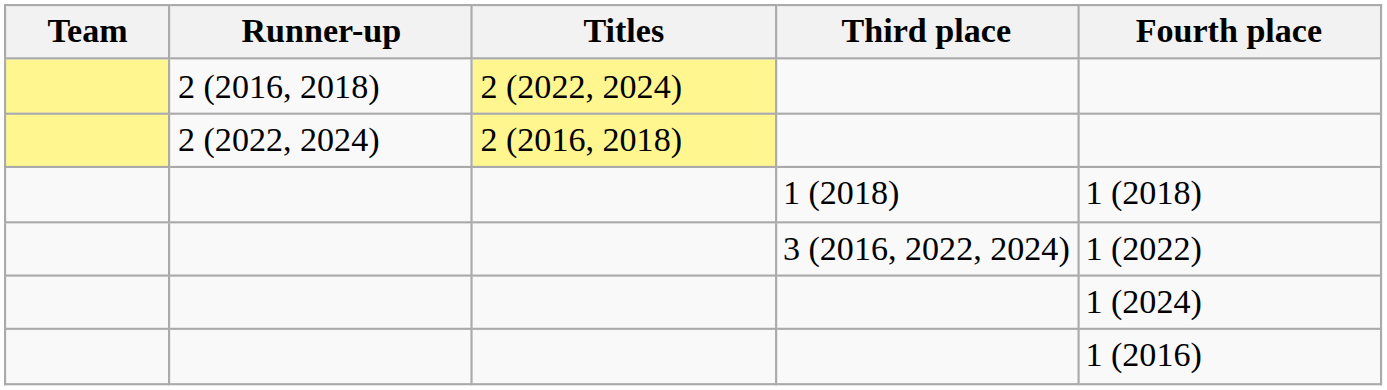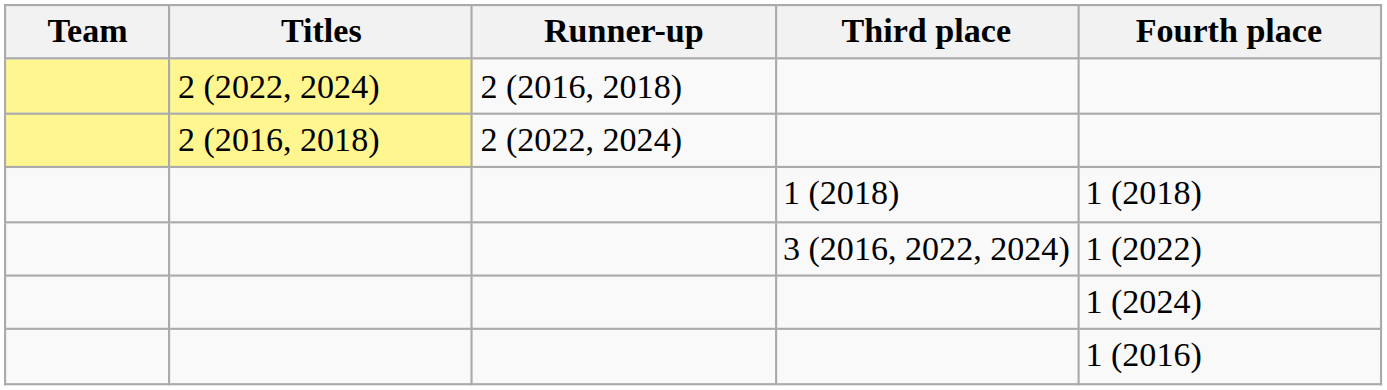columns swapped: Titles <-> Runner-up
